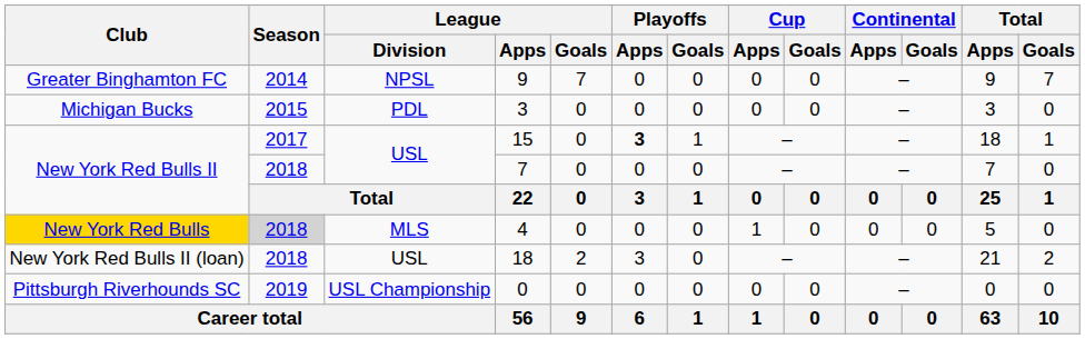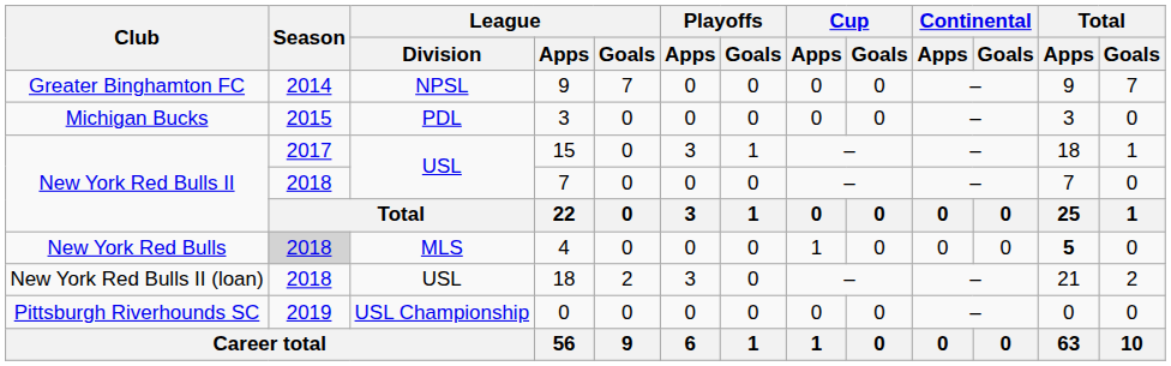15 | Playoffs / Apps: bold -> normal
4 | Club: gold background -> no background
4 | Total / Apps: normal -> bold
